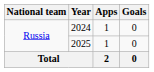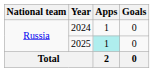2025 | Apps: no background -> paleturquoise background
